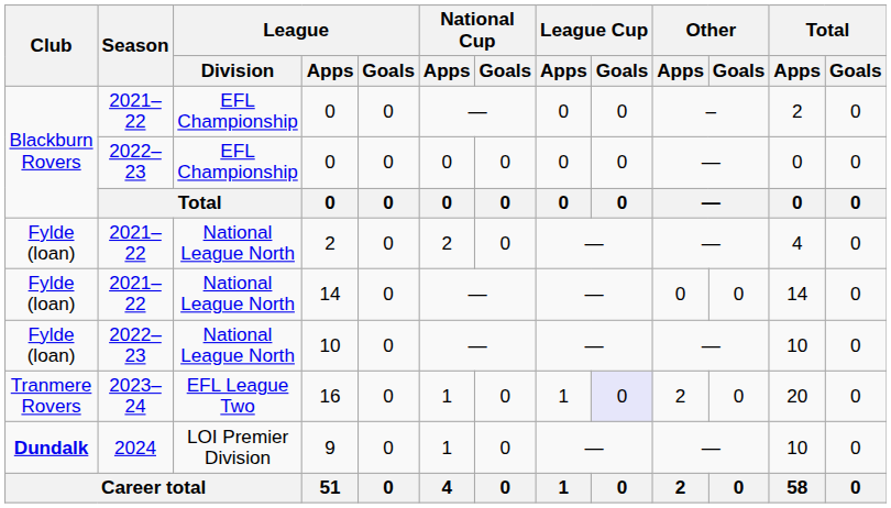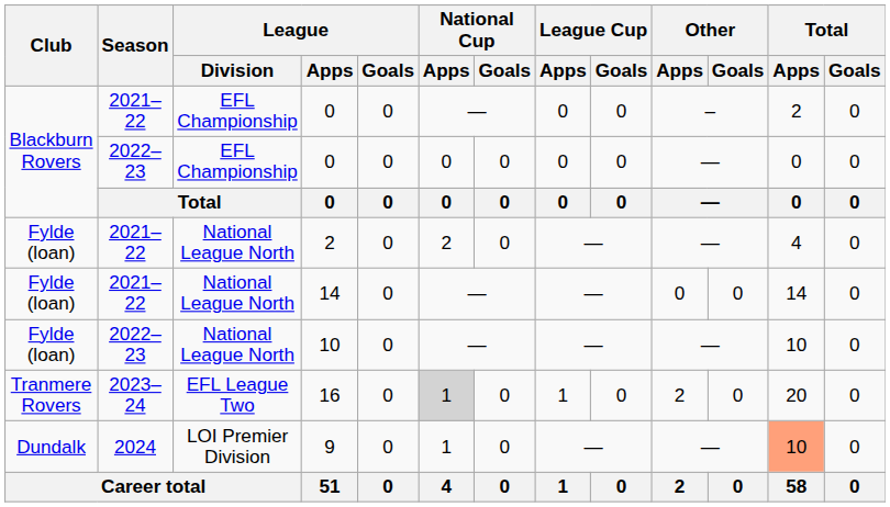16 | National Cup / Apps: no background -> lightgrey background
16 | League Cup / Goals: lavender background -> no background
9 | Club: bold -> normal
9 | Total / Apps: no background -> lightsalmon background
